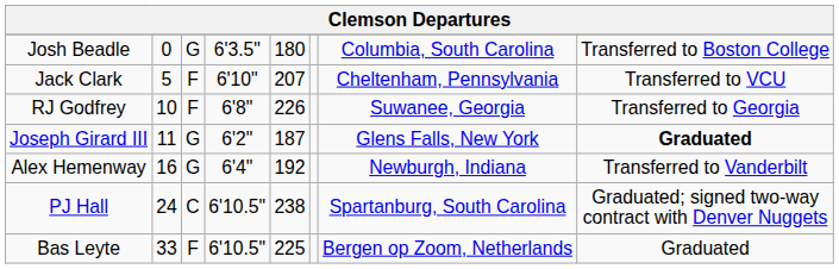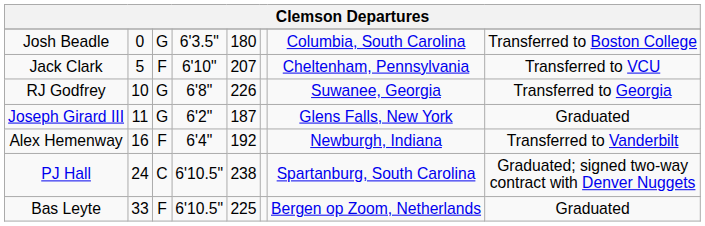RJ Godfrey | column 3: F -> G
Joseph Girard III | column 8: bold -> normal
Alex Hemenway | column 3: G -> F
